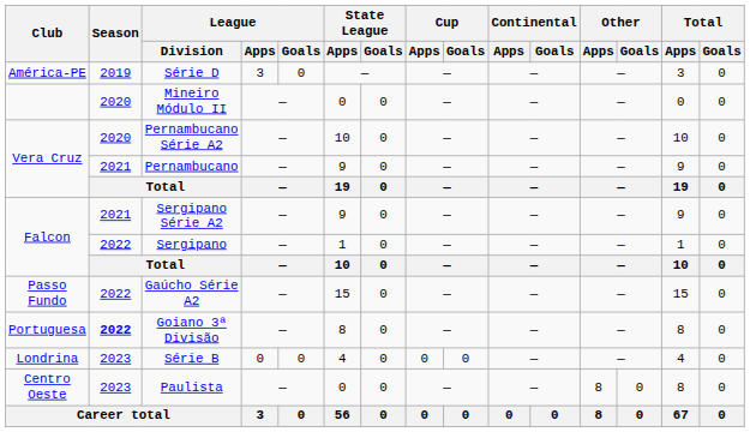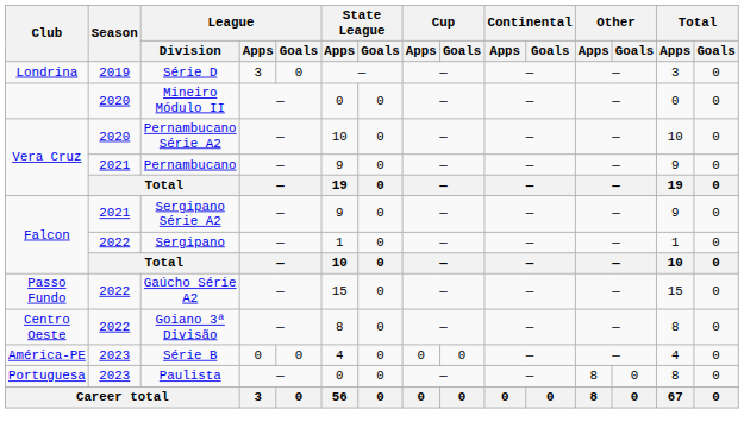Série D | Club: América-PE -> Londrina
Goiano 3ª Divisão | Club: Portuguesa -> Centro Oeste
Goiano 3ª Divisão | Season: bold -> normal
Série B | Club: Londrina -> América-PE
Paulista | Club: Centro Oeste -> Portuguesa
